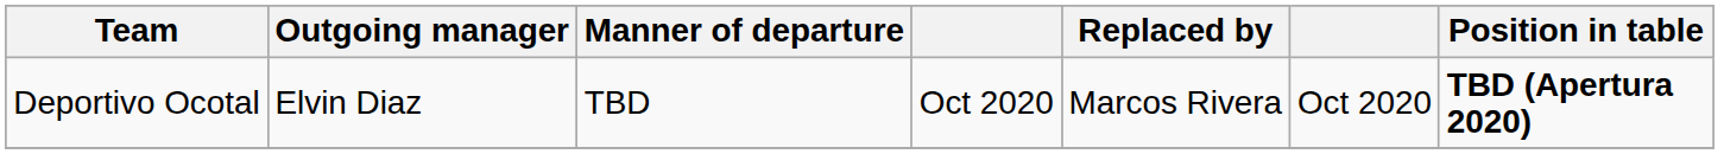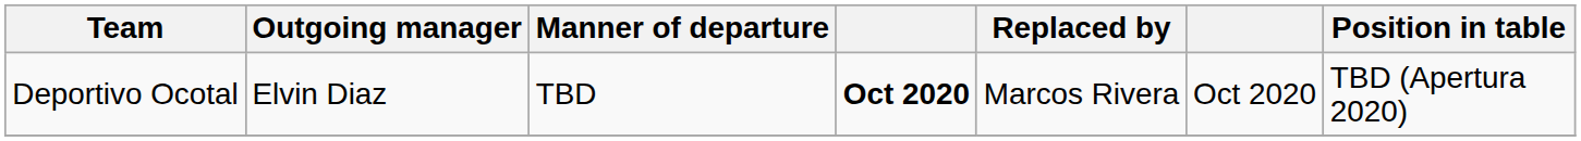Deportivo Ocotal | column 4: normal -> bold
Deportivo Ocotal | Position in table: bold -> normal
